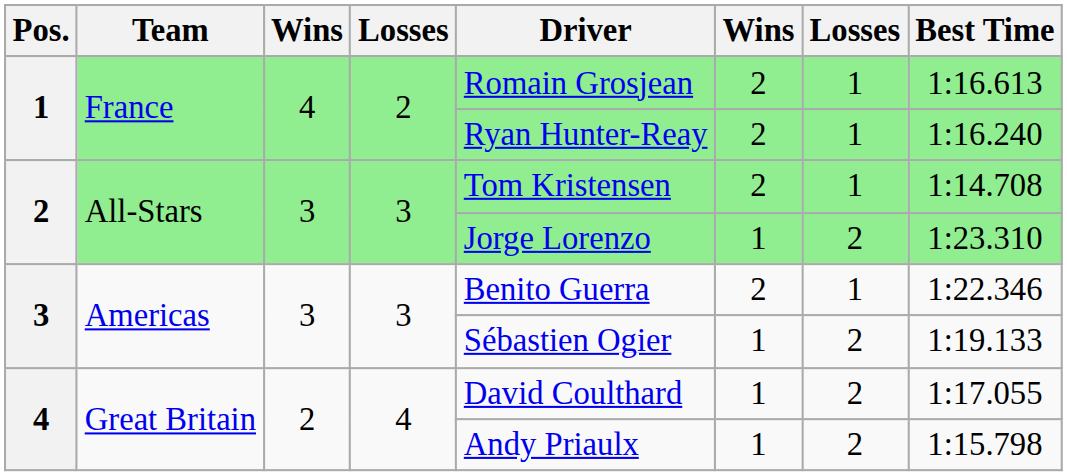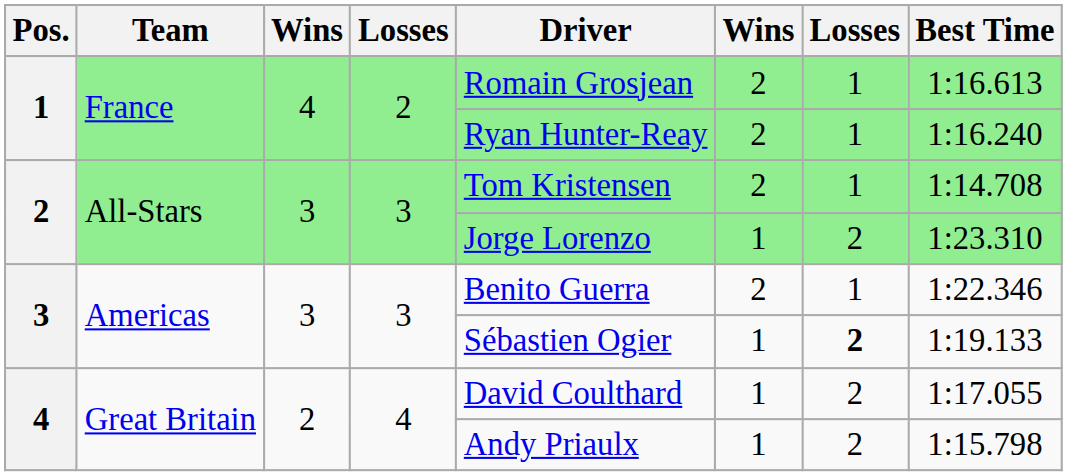row 7 | column 7: normal -> bold
